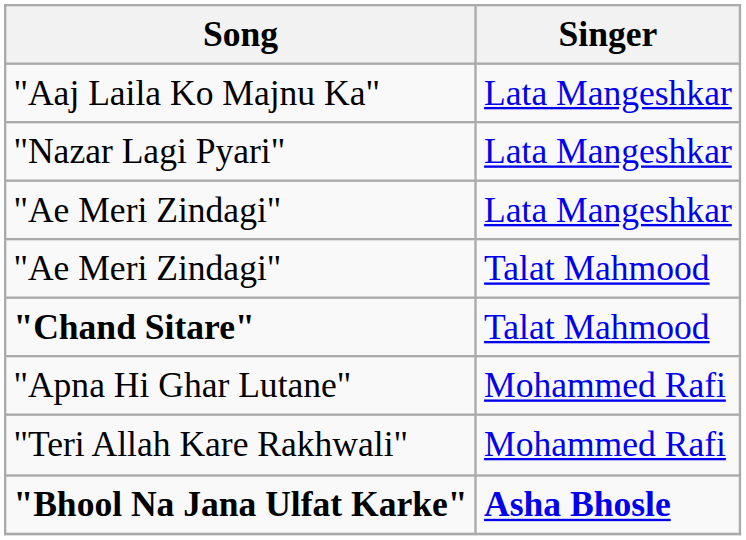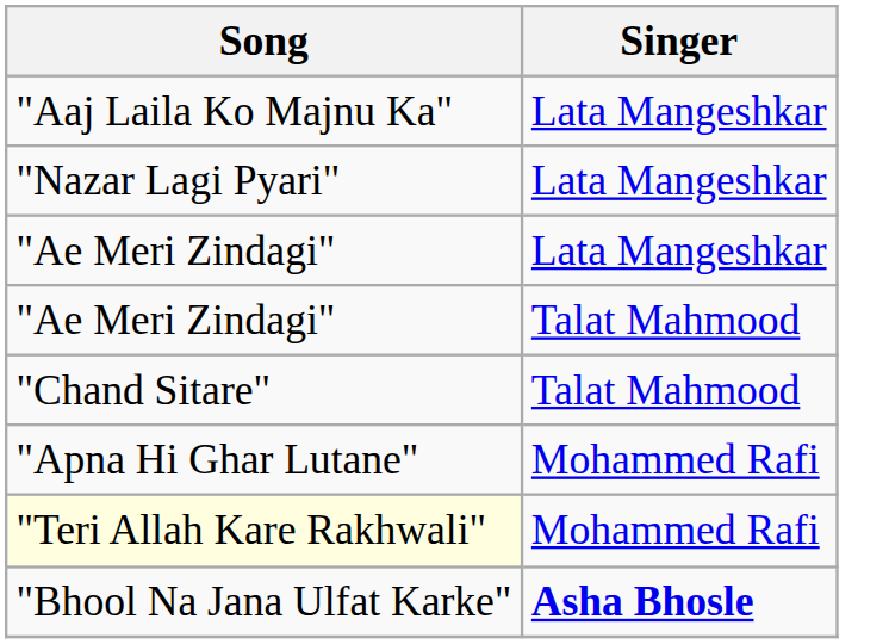row 6 | Song: bold -> normal
row 8 | Song: no background -> lightyellow background
row 9 | Song: bold -> normal
